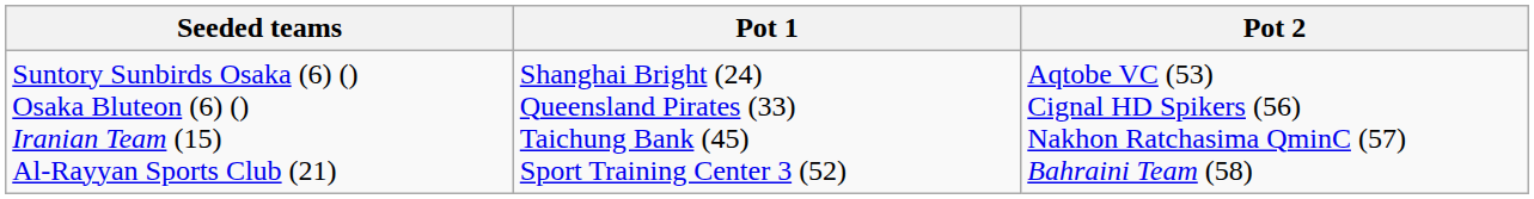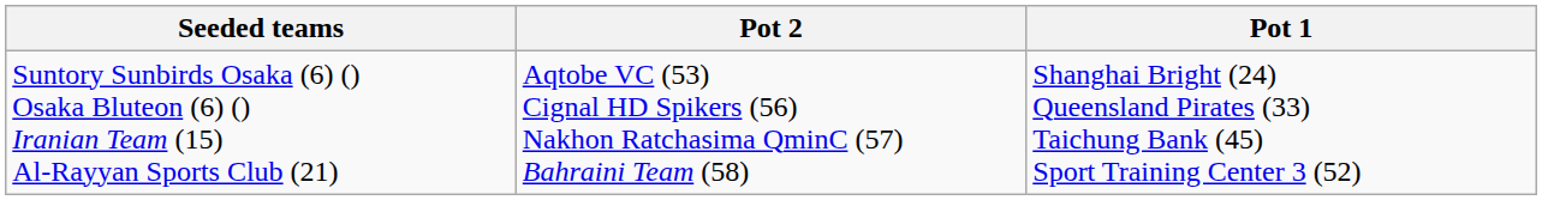columns swapped: Pot 1 <-> Pot 2
